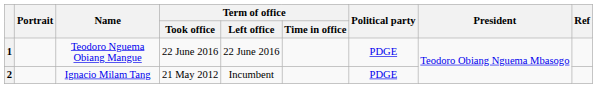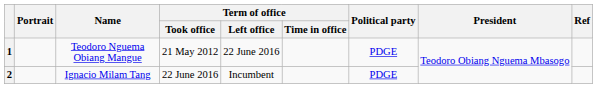1 | Term of office / Took office: 22 June 2016 -> 21 May 2012
2 | Term of office / Took office: 21 May 2012 -> 22 June 2016
